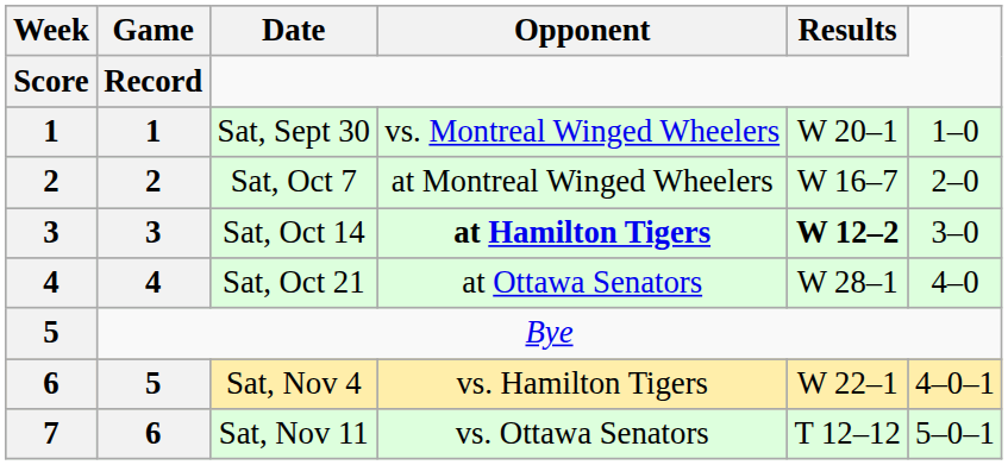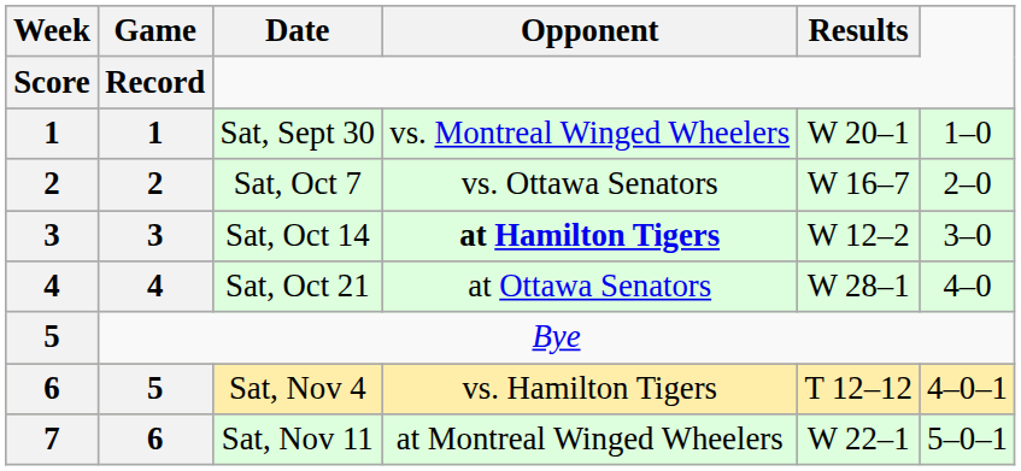Sat, Oct 7 | Opponent: at Montreal Winged Wheelers -> vs. Ottawa Senators
Sat, Oct 14 | Results: bold -> normal
Sat, Nov 4 | Results: W 22–1 -> T 12–12
Sat, Nov 11 | Opponent: vs. Ottawa Senators -> at Montreal Winged Wheelers
Sat, Nov 11 | Results: T 12–12 -> W 22–1
